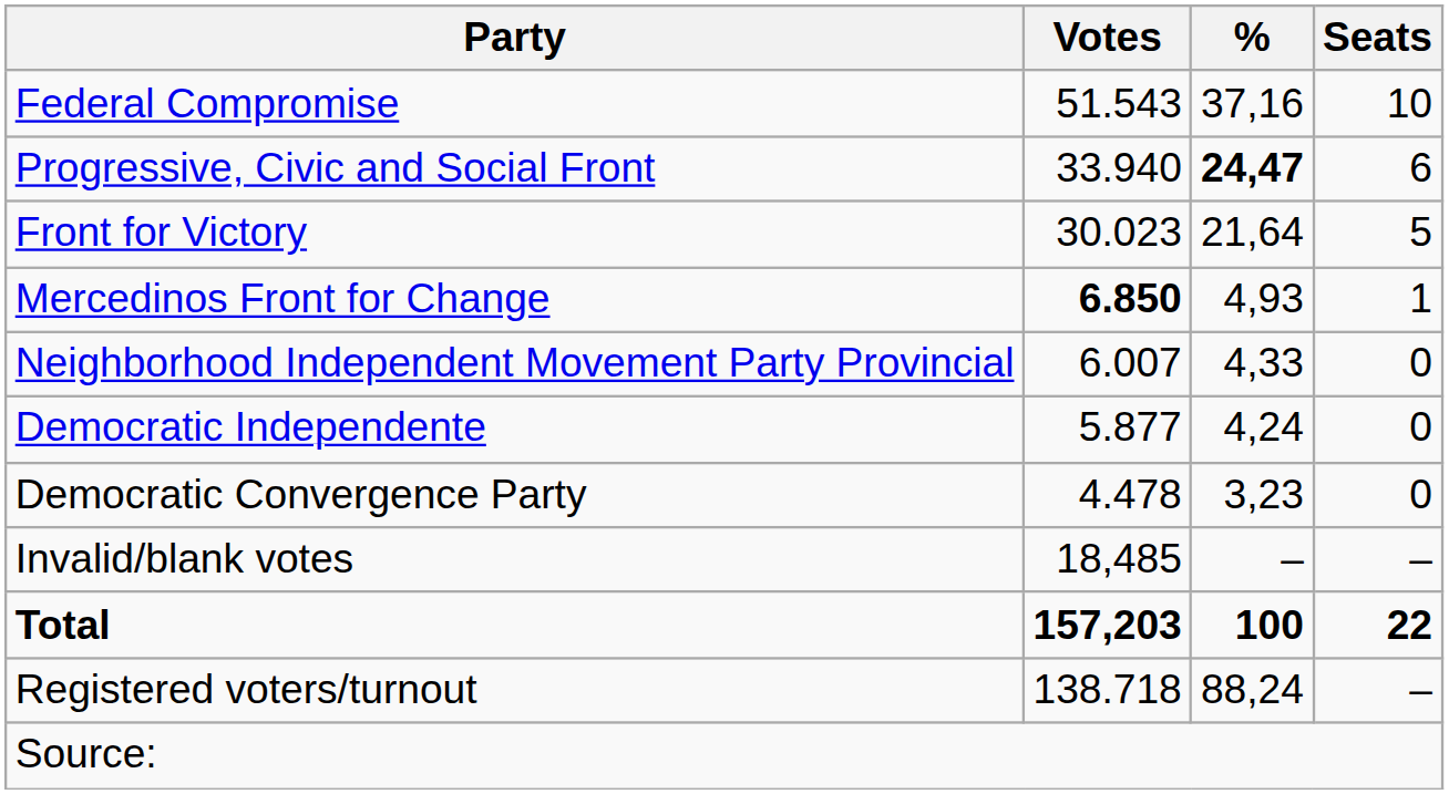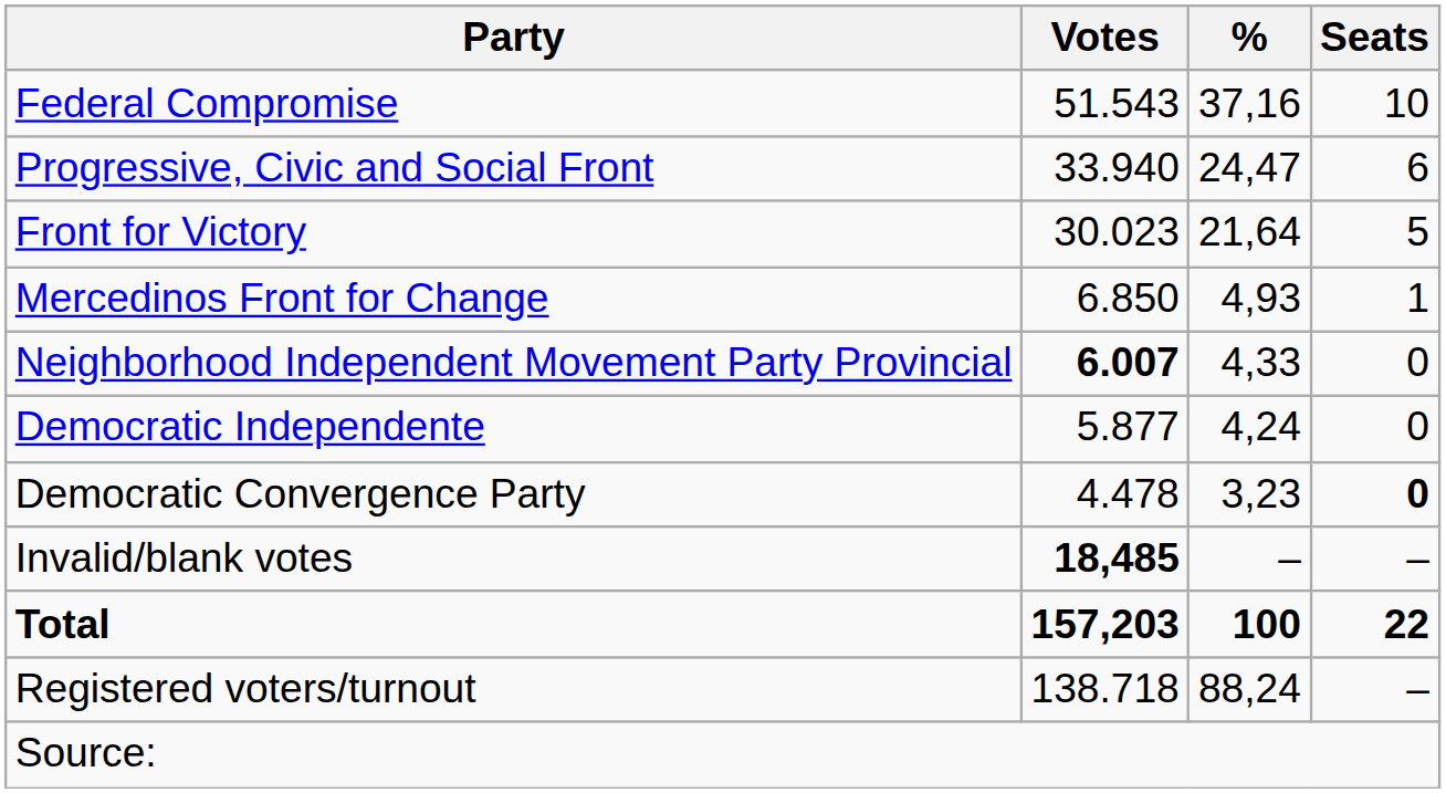Progressive, Civic and Social Front | %: bold -> normal
Mercedinos Front for Change | Votes: bold -> normal
Neighborhood Independent Movement Party Provincial | Votes: normal -> bold
Democratic Convergence Party | Seats: normal -> bold
Invalid/blank votes | Votes: normal -> bold
